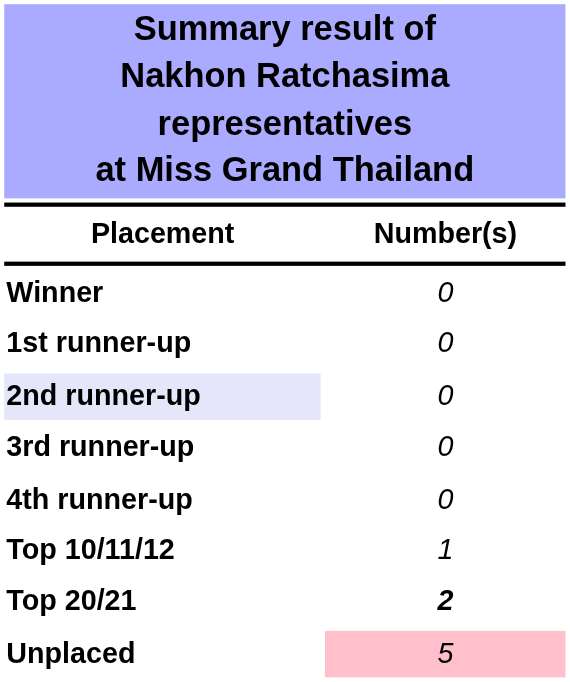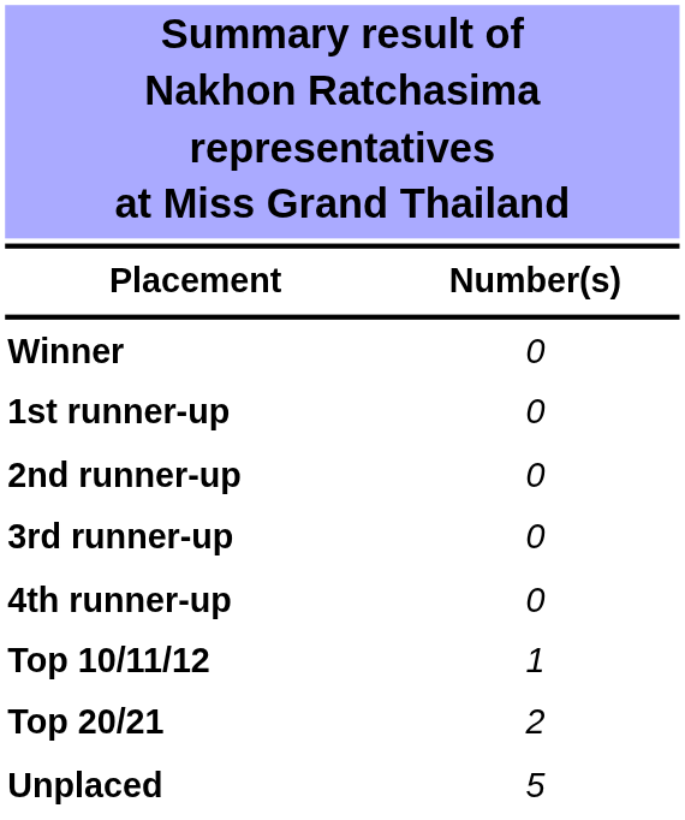row 5 | column 1: lavender background -> no background
row 9 | column 2: bold -> normal
row 10 | column 2: pink background -> no background
